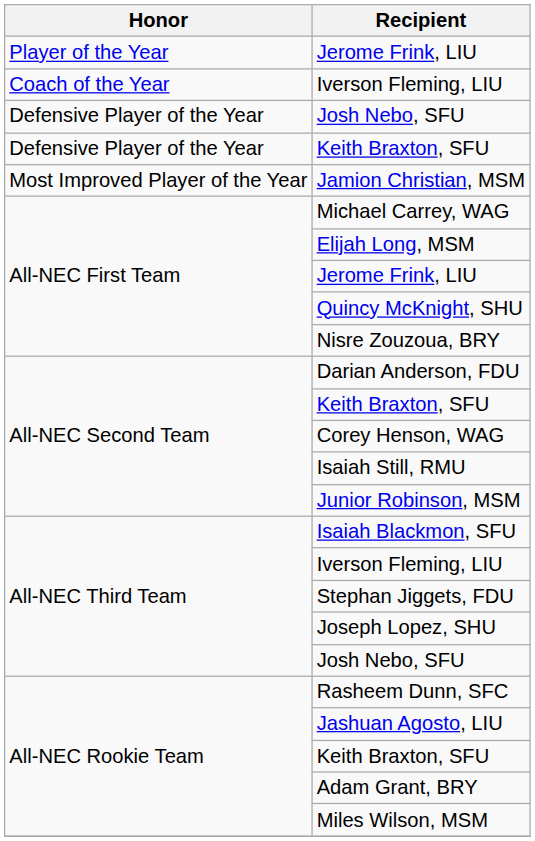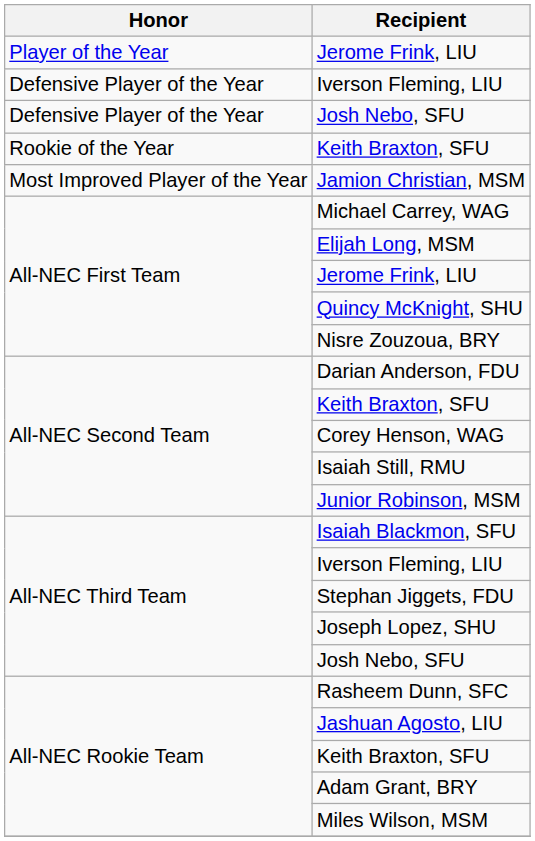row 3 | Honor: Coach of the Year -> Defensive Player of the Year
row 5 | Honor: Defensive Player of the Year -> Rookie of the Year
